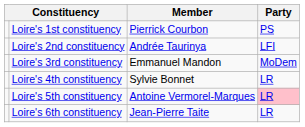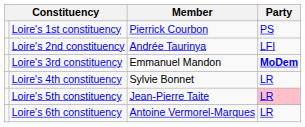Loire's 3rd constituency | Party: normal -> bold
Loire's 5th constituency | Member: Antoine Vermorel-Marques -> Jean-Pierre Taite
Loire's 6th constituency | Member: Jean-Pierre Taite -> Antoine Vermorel-Marques
